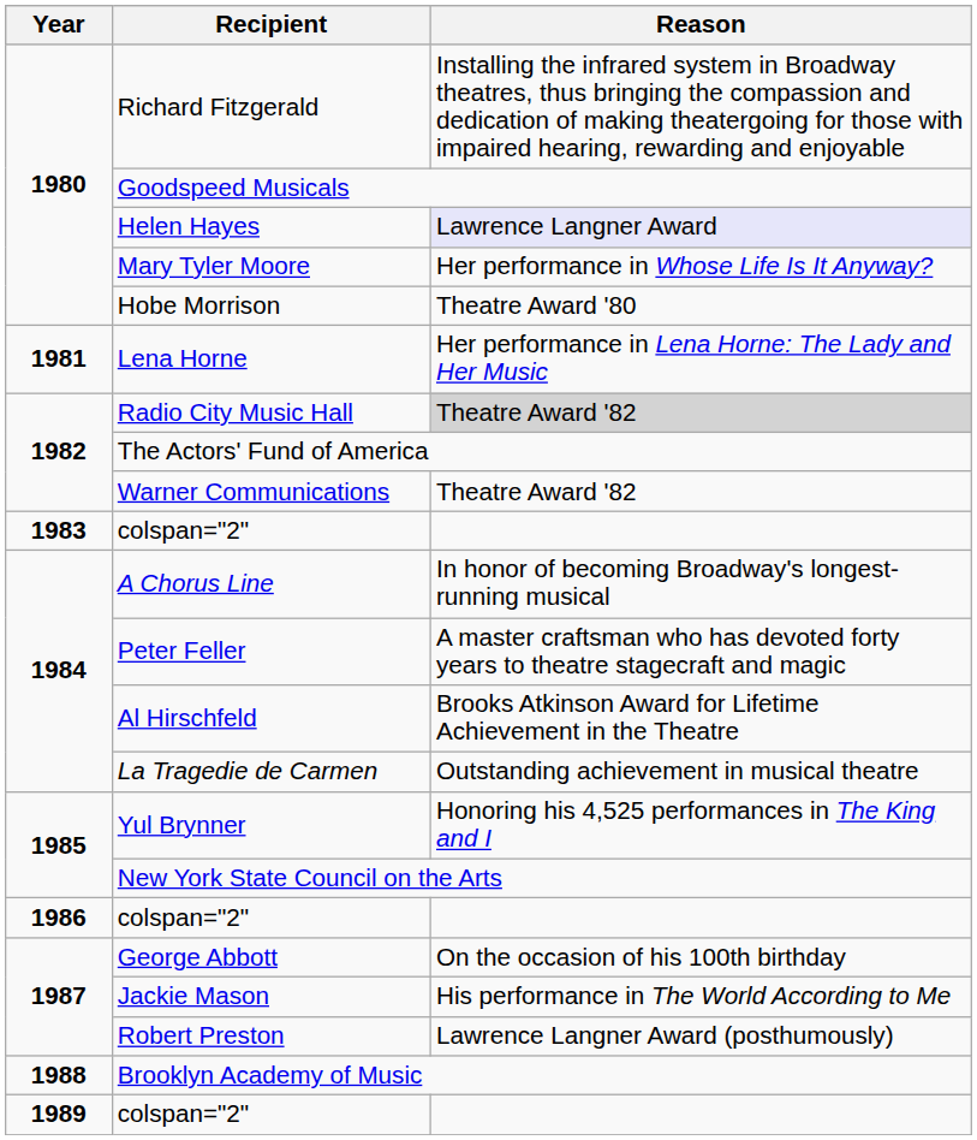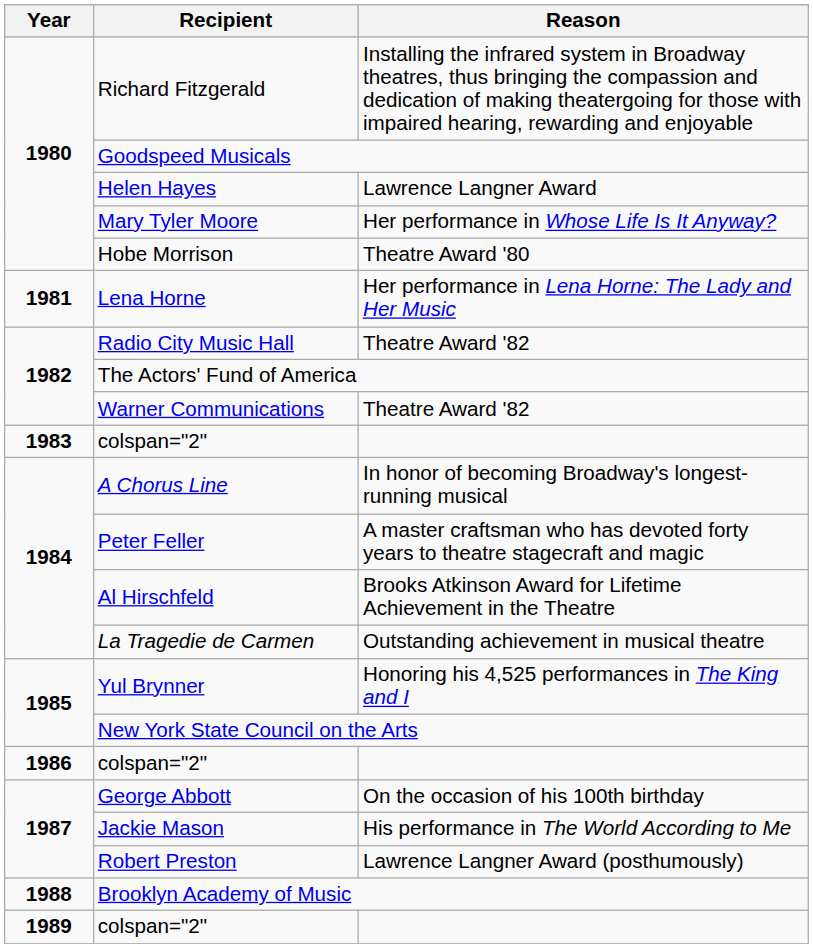Helen Hayes | Reason: lavender background -> no background
Radio City Music Hall | Reason: lightgrey background -> no background
